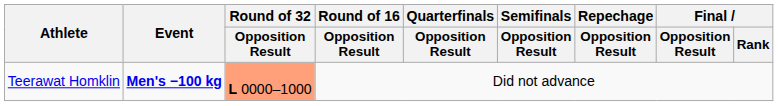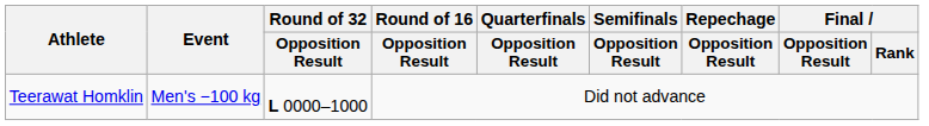Teerawat Homklin | Event: bold -> normal
Teerawat Homklin | Round of 32 / Opposition Result: lightsalmon background -> no background
